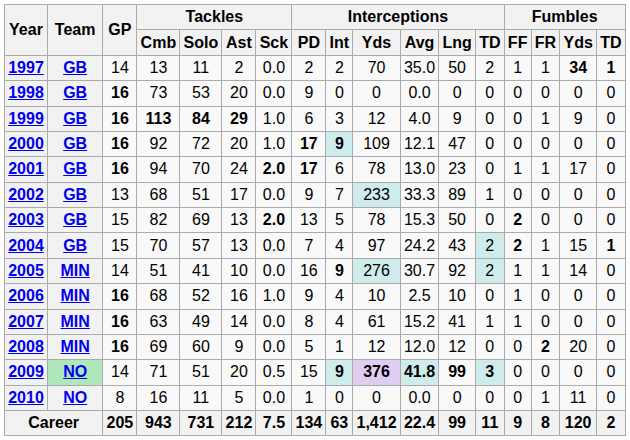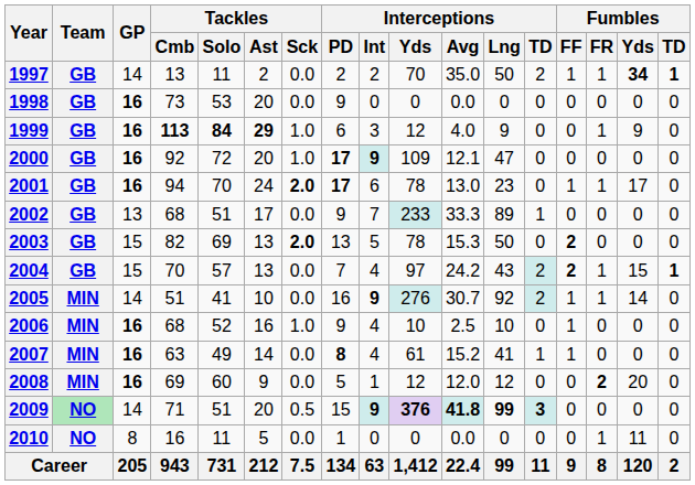2007 | Interceptions / PD: normal -> bold
